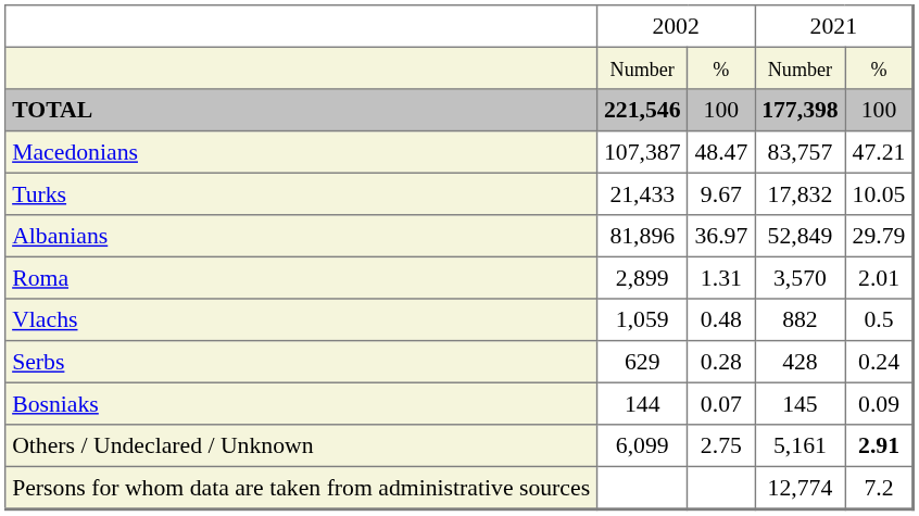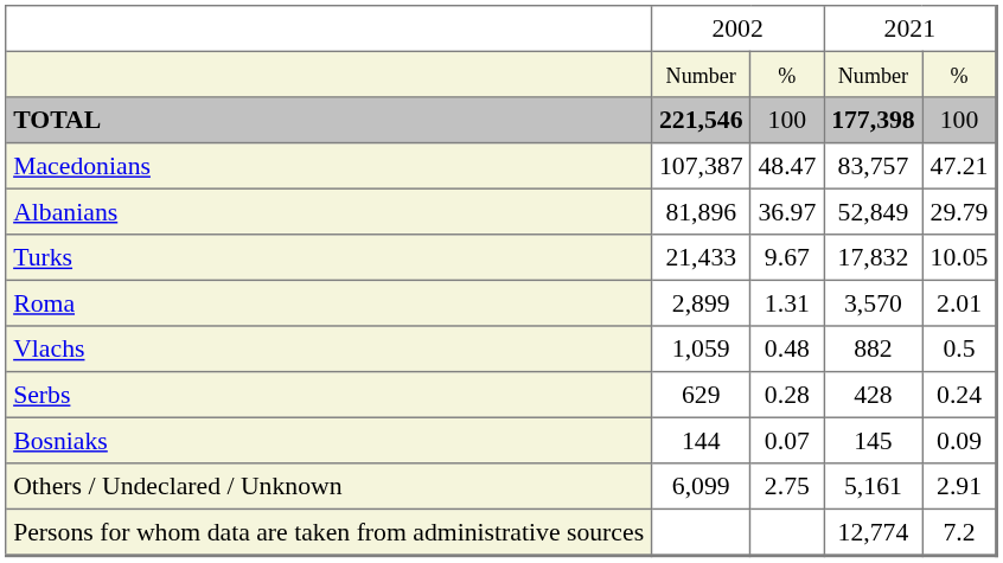rows swapped: Albanians <-> Turks
Others / Undeclared / Unknown | column 5: bold -> normal
